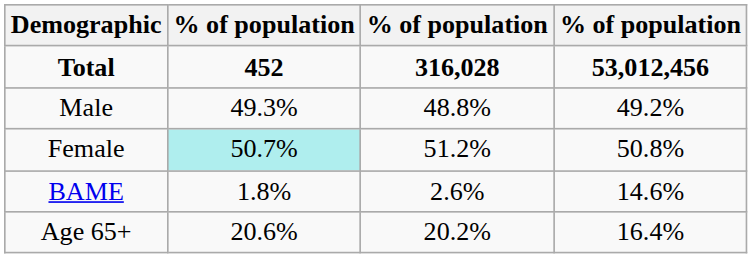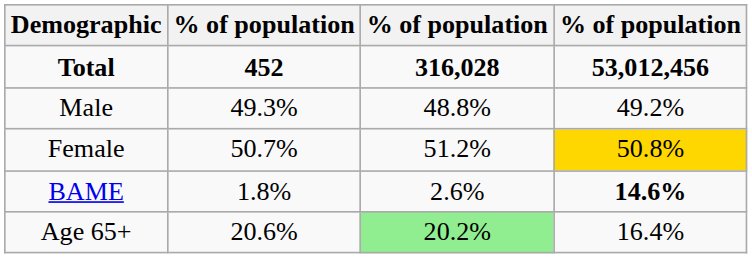Female | column 2: paleturquoise background -> no background
Female | column 4: no background -> gold background
BAME | column 4: normal -> bold
Age 65+ | column 3: no background -> lightgreen background
